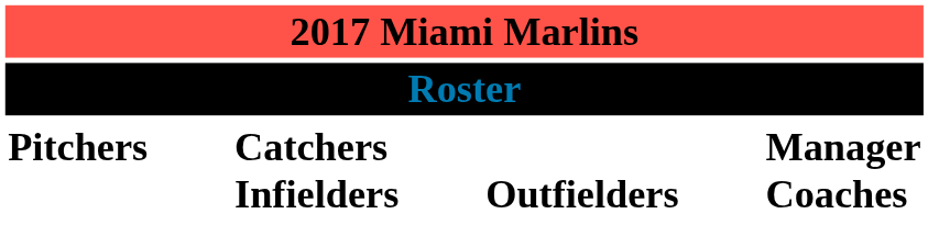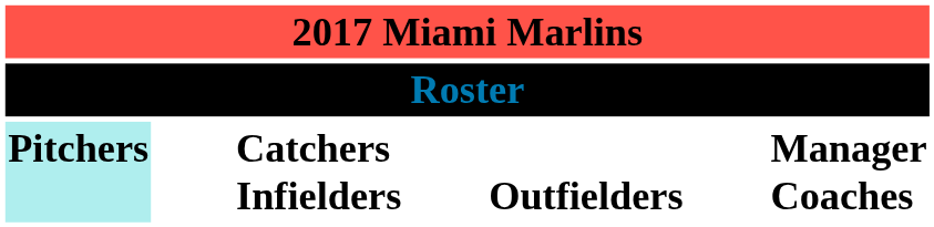Pitchers | column 1: no background -> paleturquoise background
